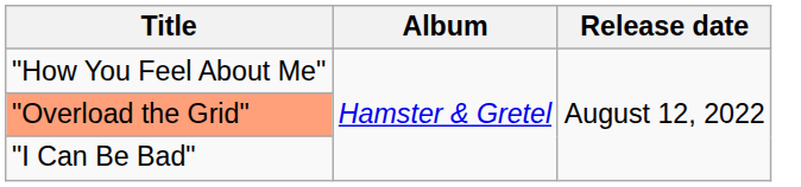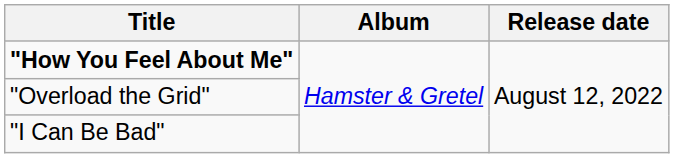"How You Feel About Me" | Title: normal -> bold
"Overload the Grid" | Title: lightsalmon background -> no background
